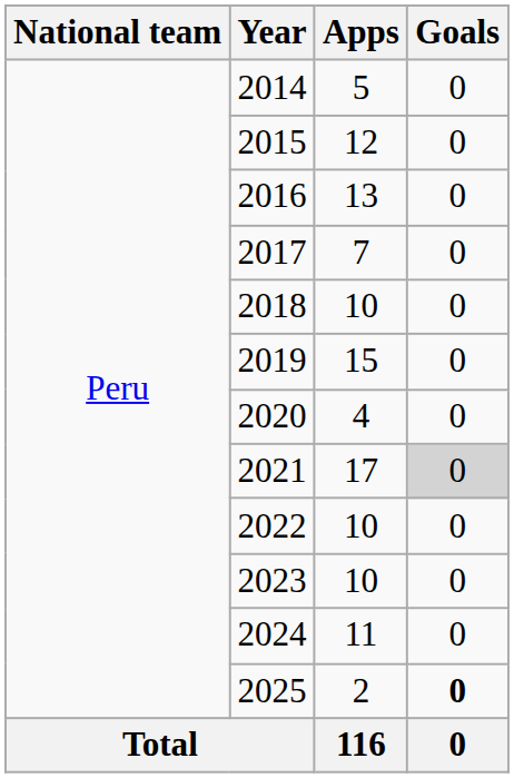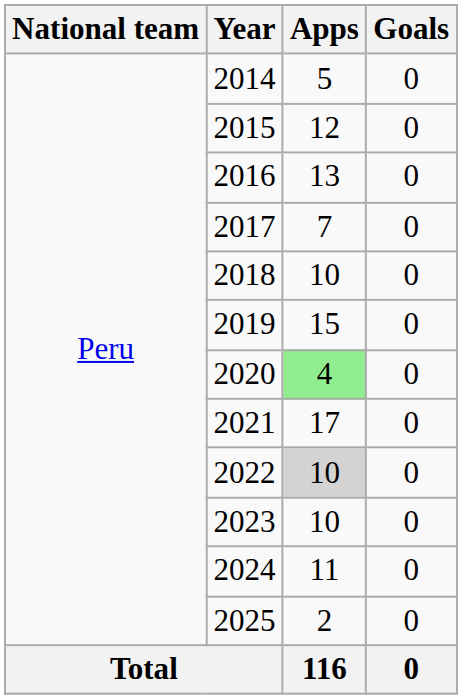2020 | Apps: no background -> lightgreen background
2021 | Goals: lightgrey background -> no background
2022 | Apps: no background -> lightgrey background
2025 | Goals: bold -> normal
